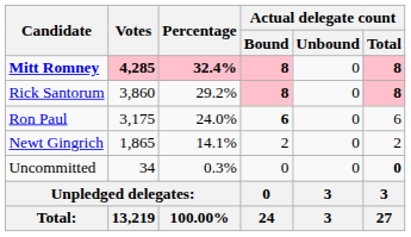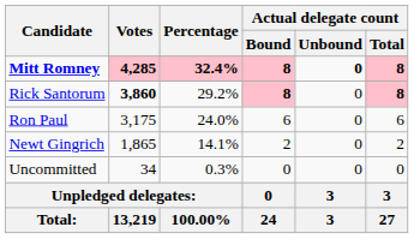Mitt Romney | Actual delegate count / Unbound: normal -> bold
Rick Santorum | Votes: normal -> bold
Ron Paul | Actual delegate count / Bound: bold -> normal
Uncommitted | Actual delegate count / Total: bold -> normal
